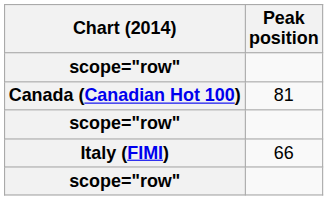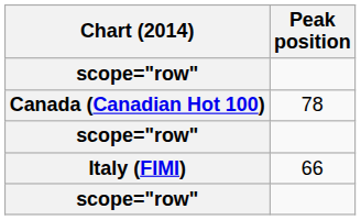Canada (Canadian Hot 100) | Peak position: 81 -> 78
